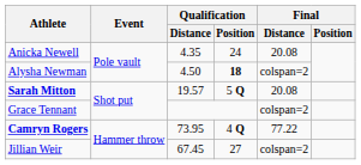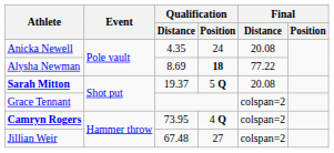Alysha Newman | Qualification / Distance: 4.50 -> 8.69
Alysha Newman | Final / Distance: colspan=2 -> 77.22
Sarah Mitton | Qualification / Distance: 19.57 -> 19.37
Camryn Rogers | Final / Distance: 77.22 -> colspan=2
Jillian Weir | Qualification / Distance: 67.45 -> 67.48
